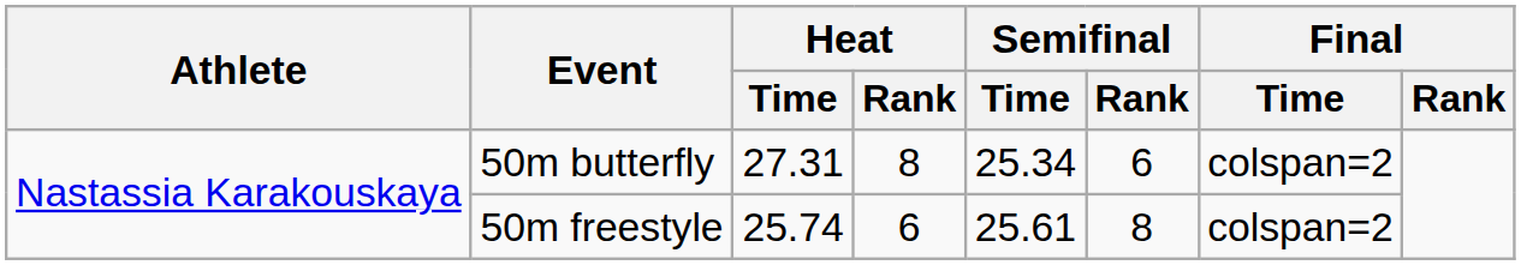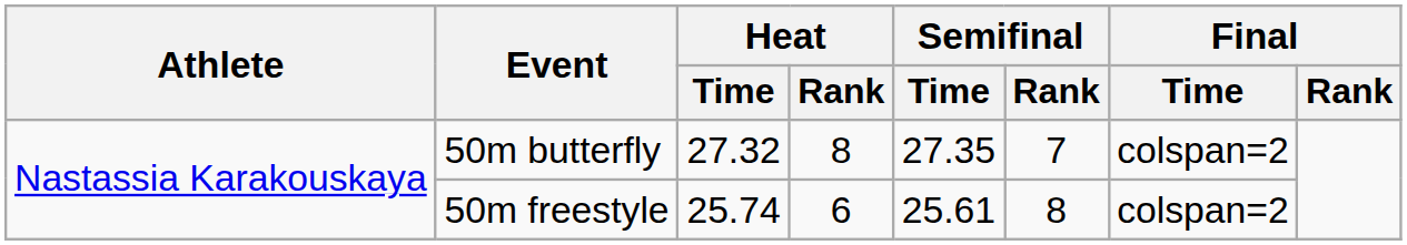50m butterfly | Heat / Time: 27.31 -> 27.32
50m butterfly | Semifinal / Time: 25.34 -> 27.35
50m butterfly | Semifinal / Rank: 6 -> 7
